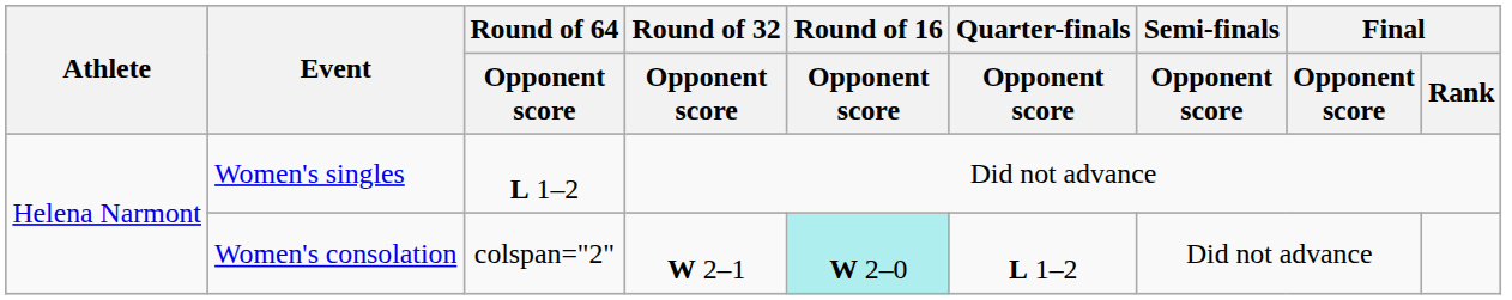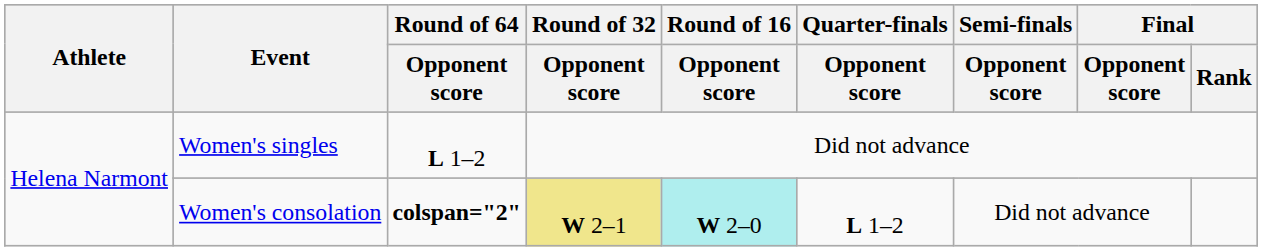Women's consolation | Round of 64 / Opponent score: normal -> bold
Women's consolation | Round of 32 / Opponent score: no background -> khaki background
